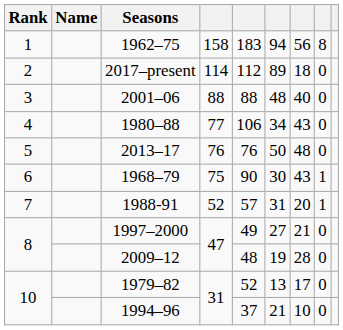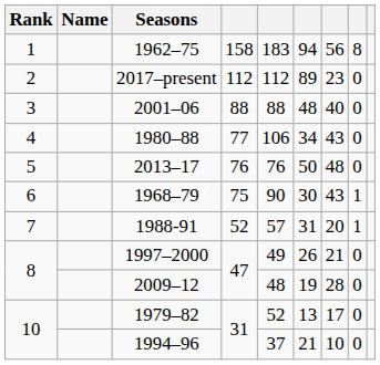2017–present | column 4: 114 -> 112
2017–present | column 7: 18 -> 23
1997–2000 | column 6: 27 -> 26
